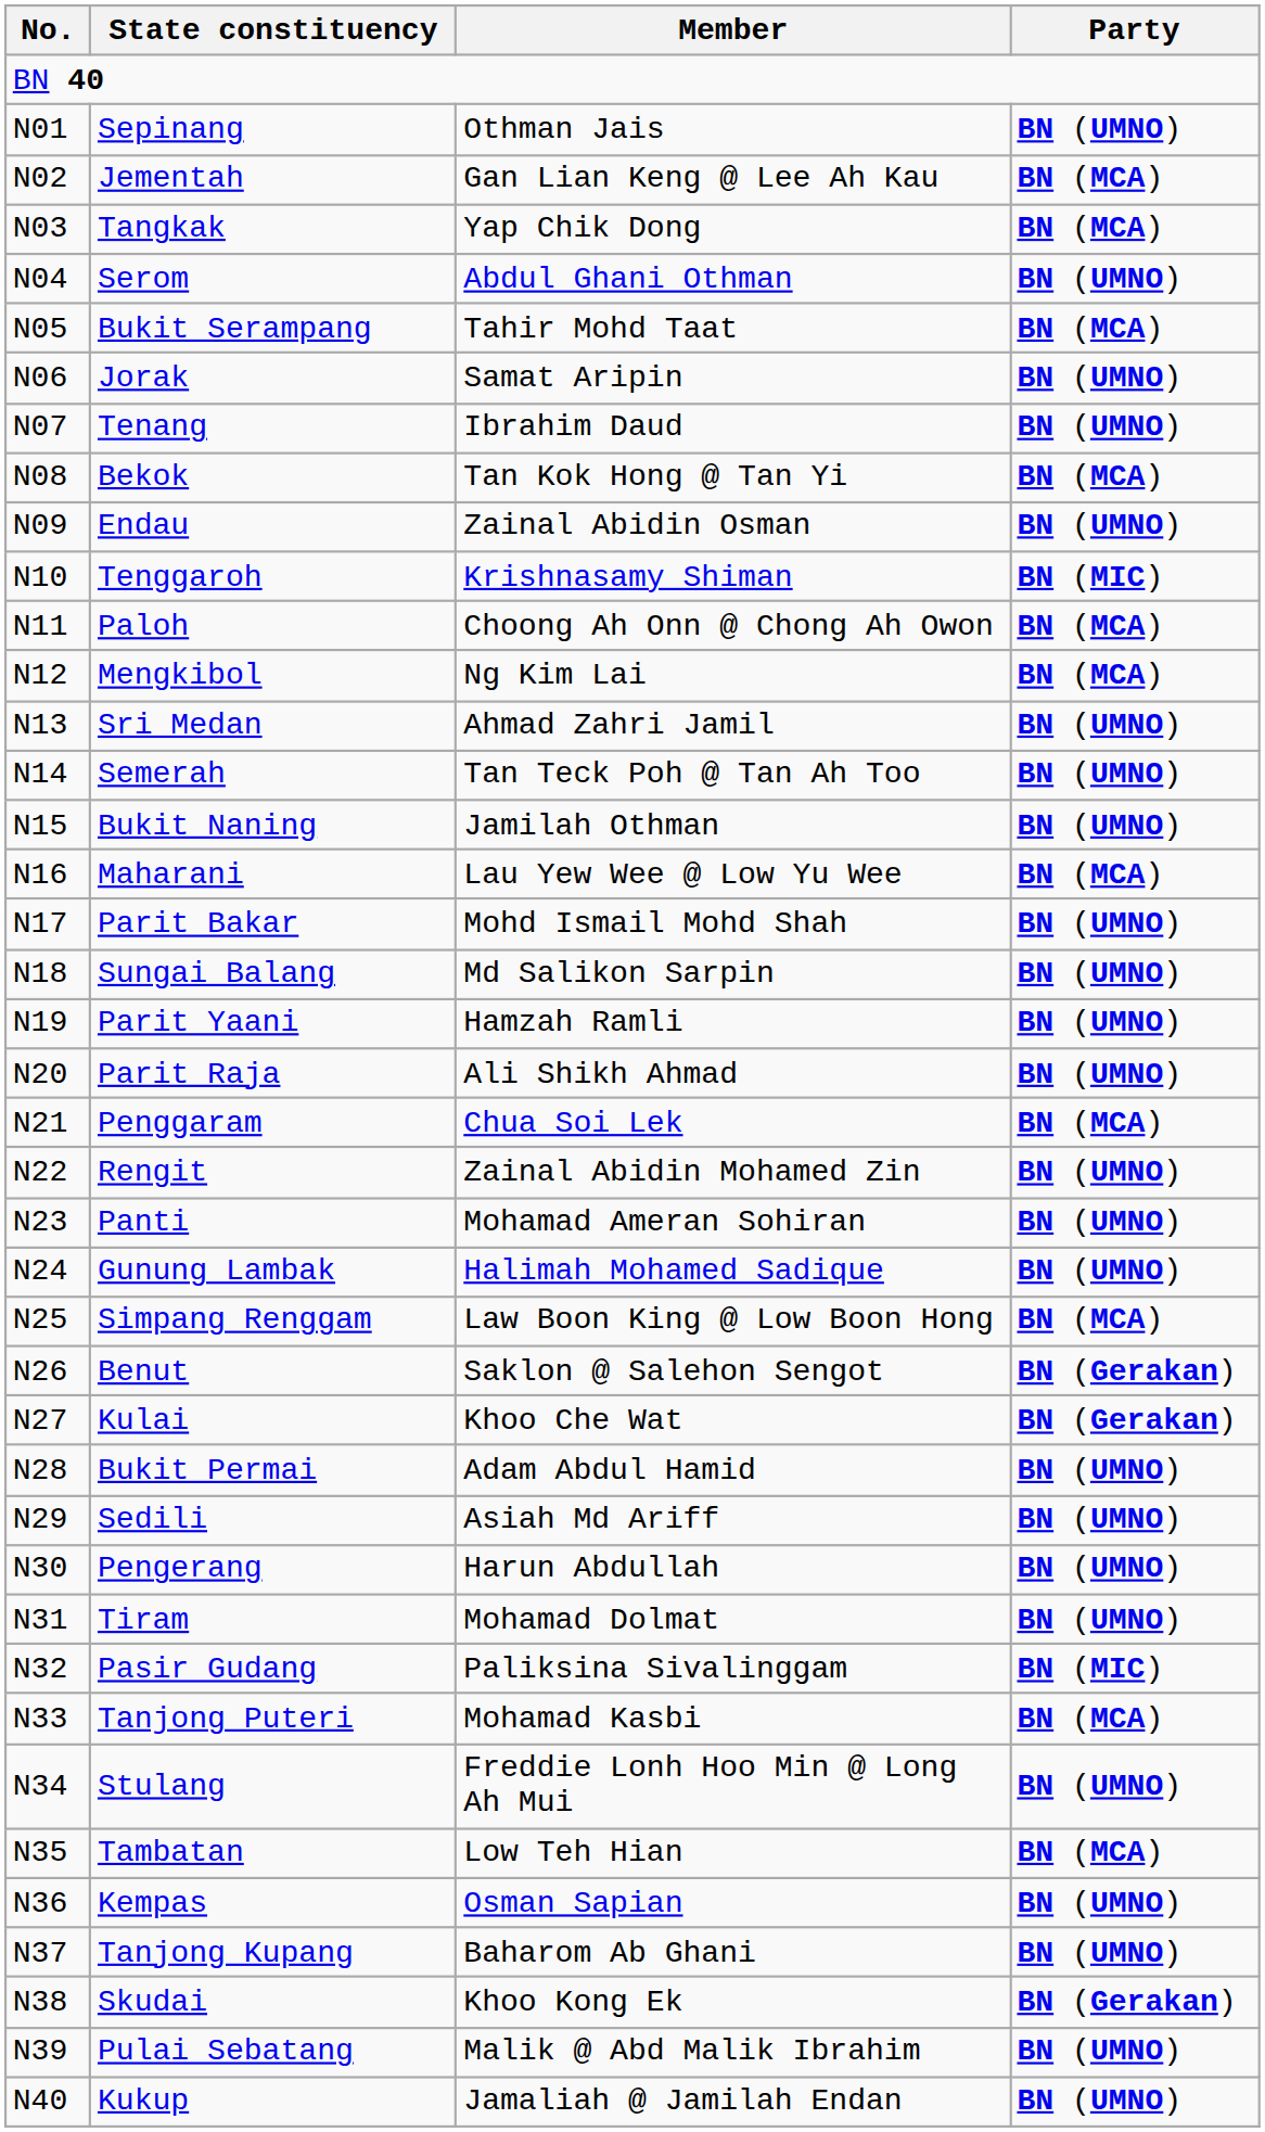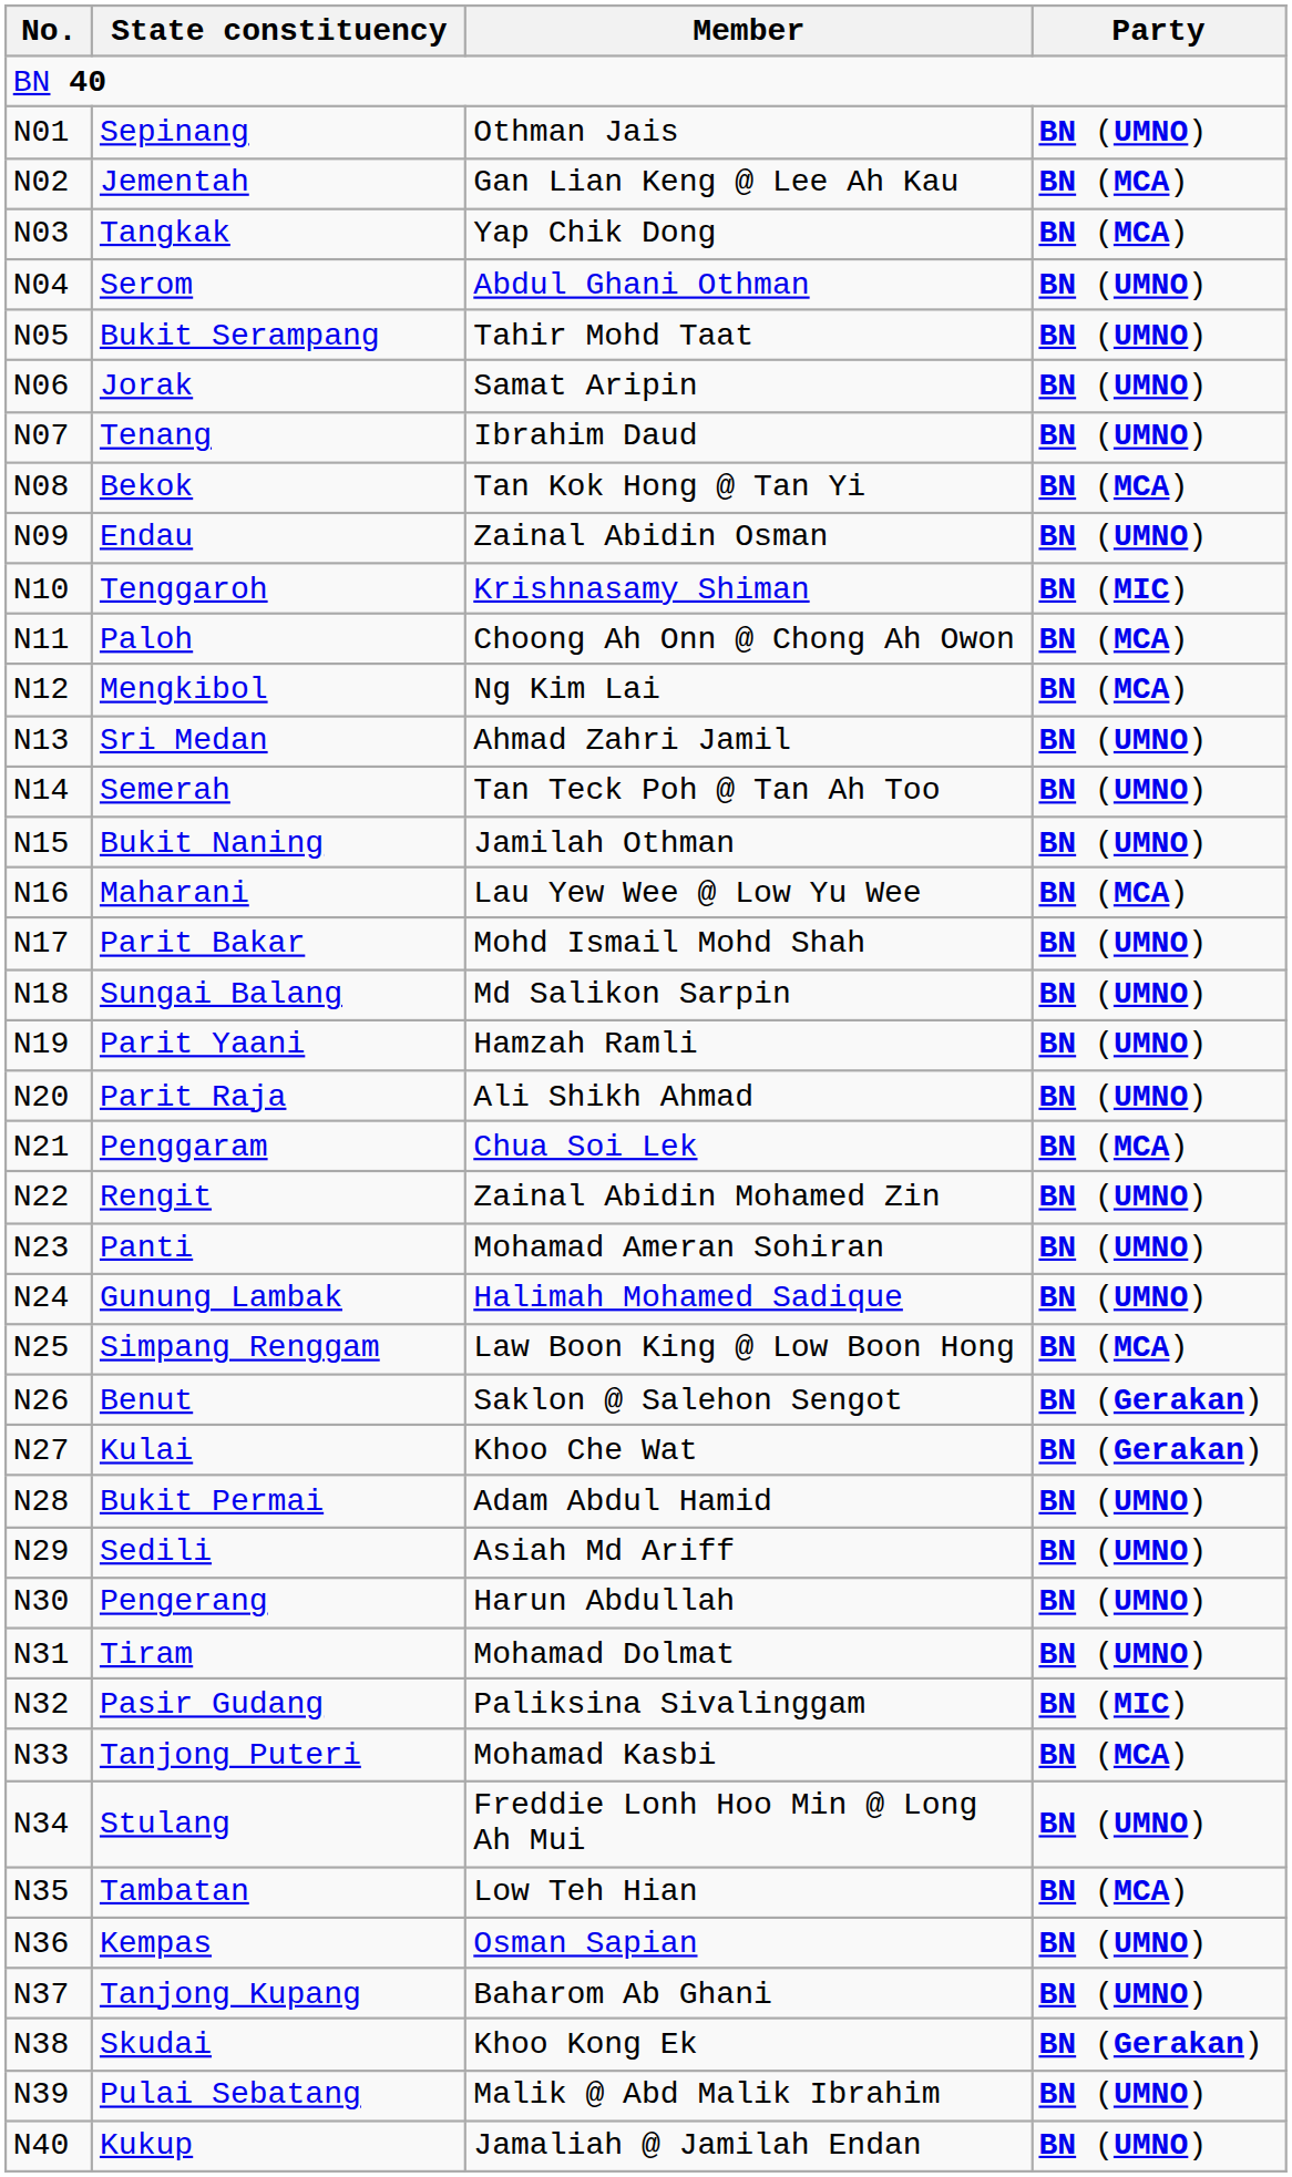Bukit Serampang | Party: BN (MCA) -> BN (UMNO)
